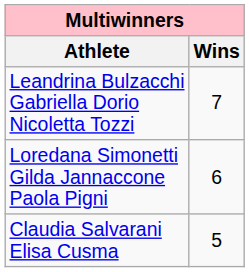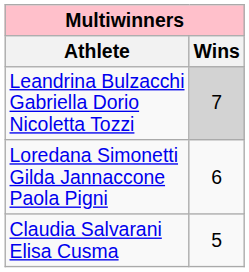Leandrina Bulzacchi Gabriella Dorio Nicoletta Tozzi | Wins: no background -> lightgrey background
